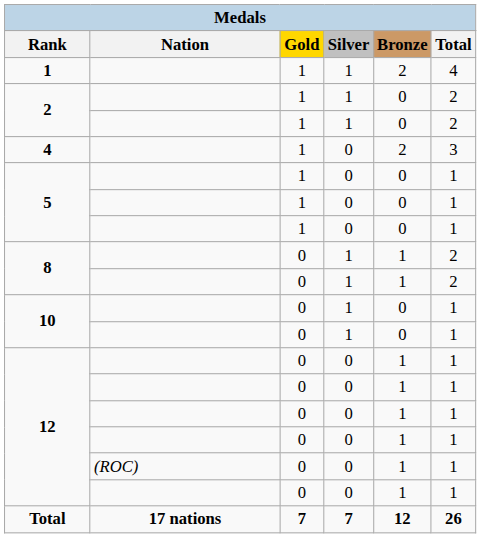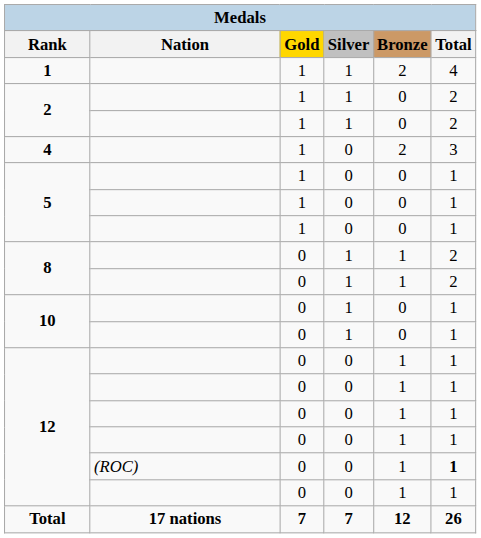12 / (ROC) | column 6: normal -> bold
